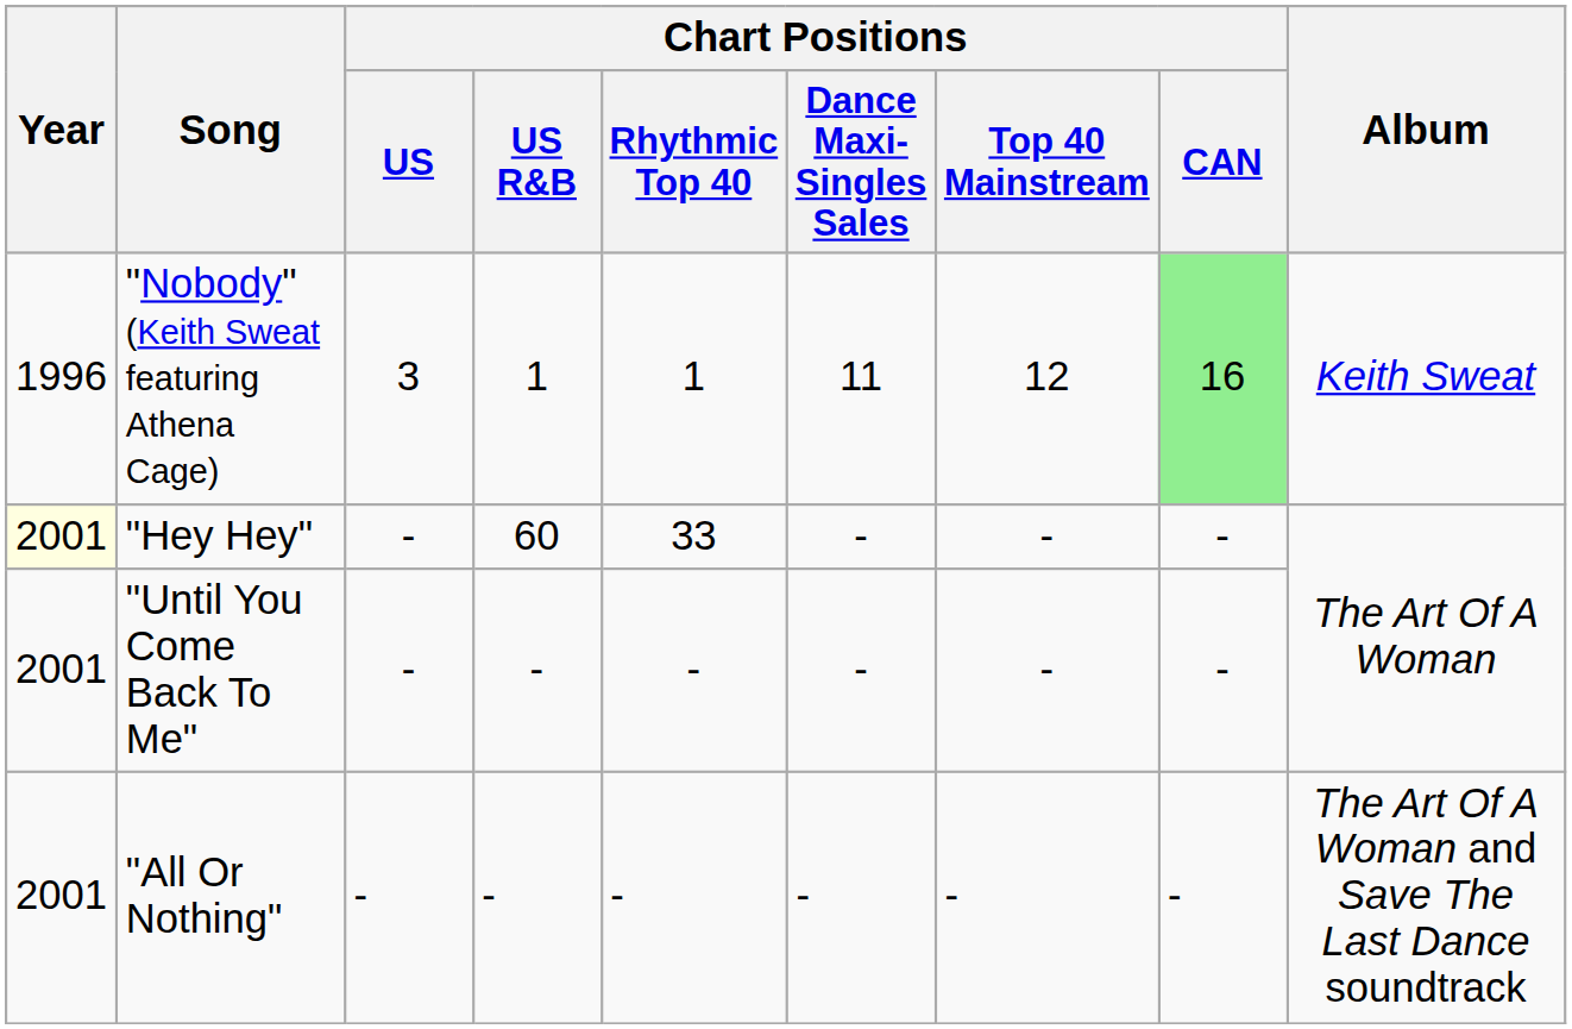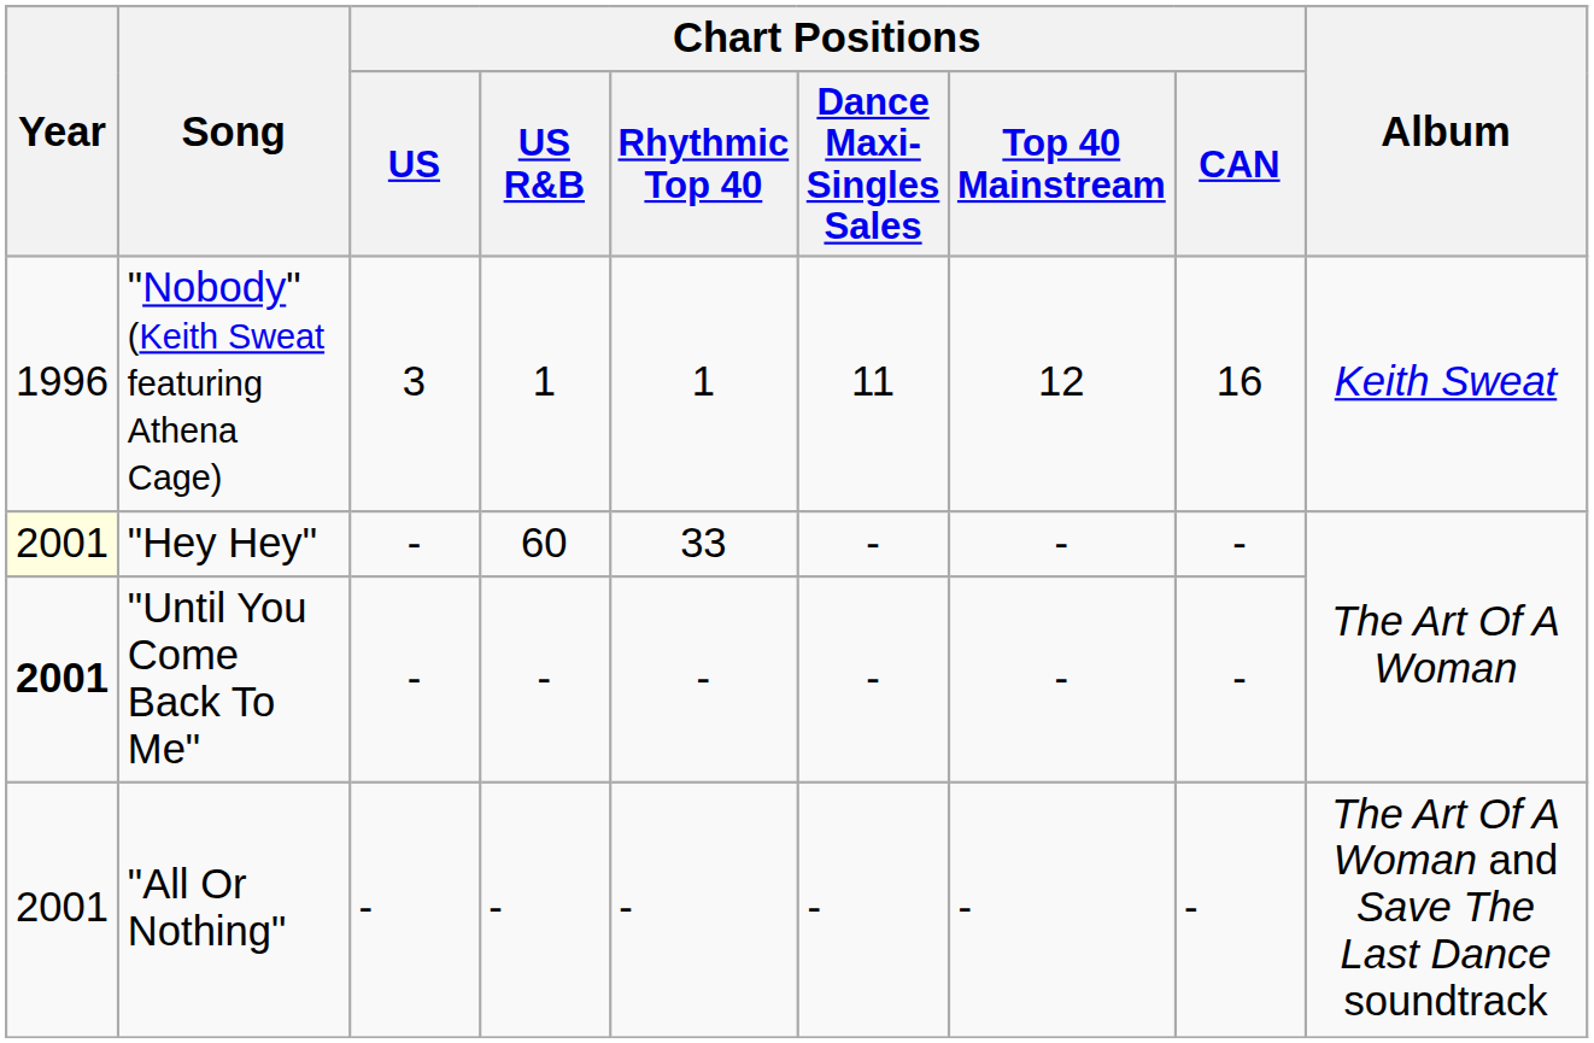"Nobody" (Keith Sweat featuring Athena Cage) | Chart Positions / CAN: lightgreen background -> no background
"Until You Come Back To Me" | Year: normal -> bold
